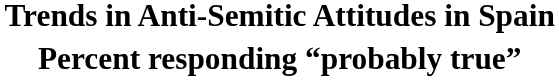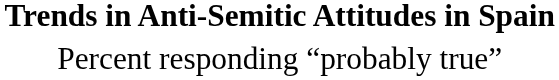row 2 | column 1: bold -> normal
